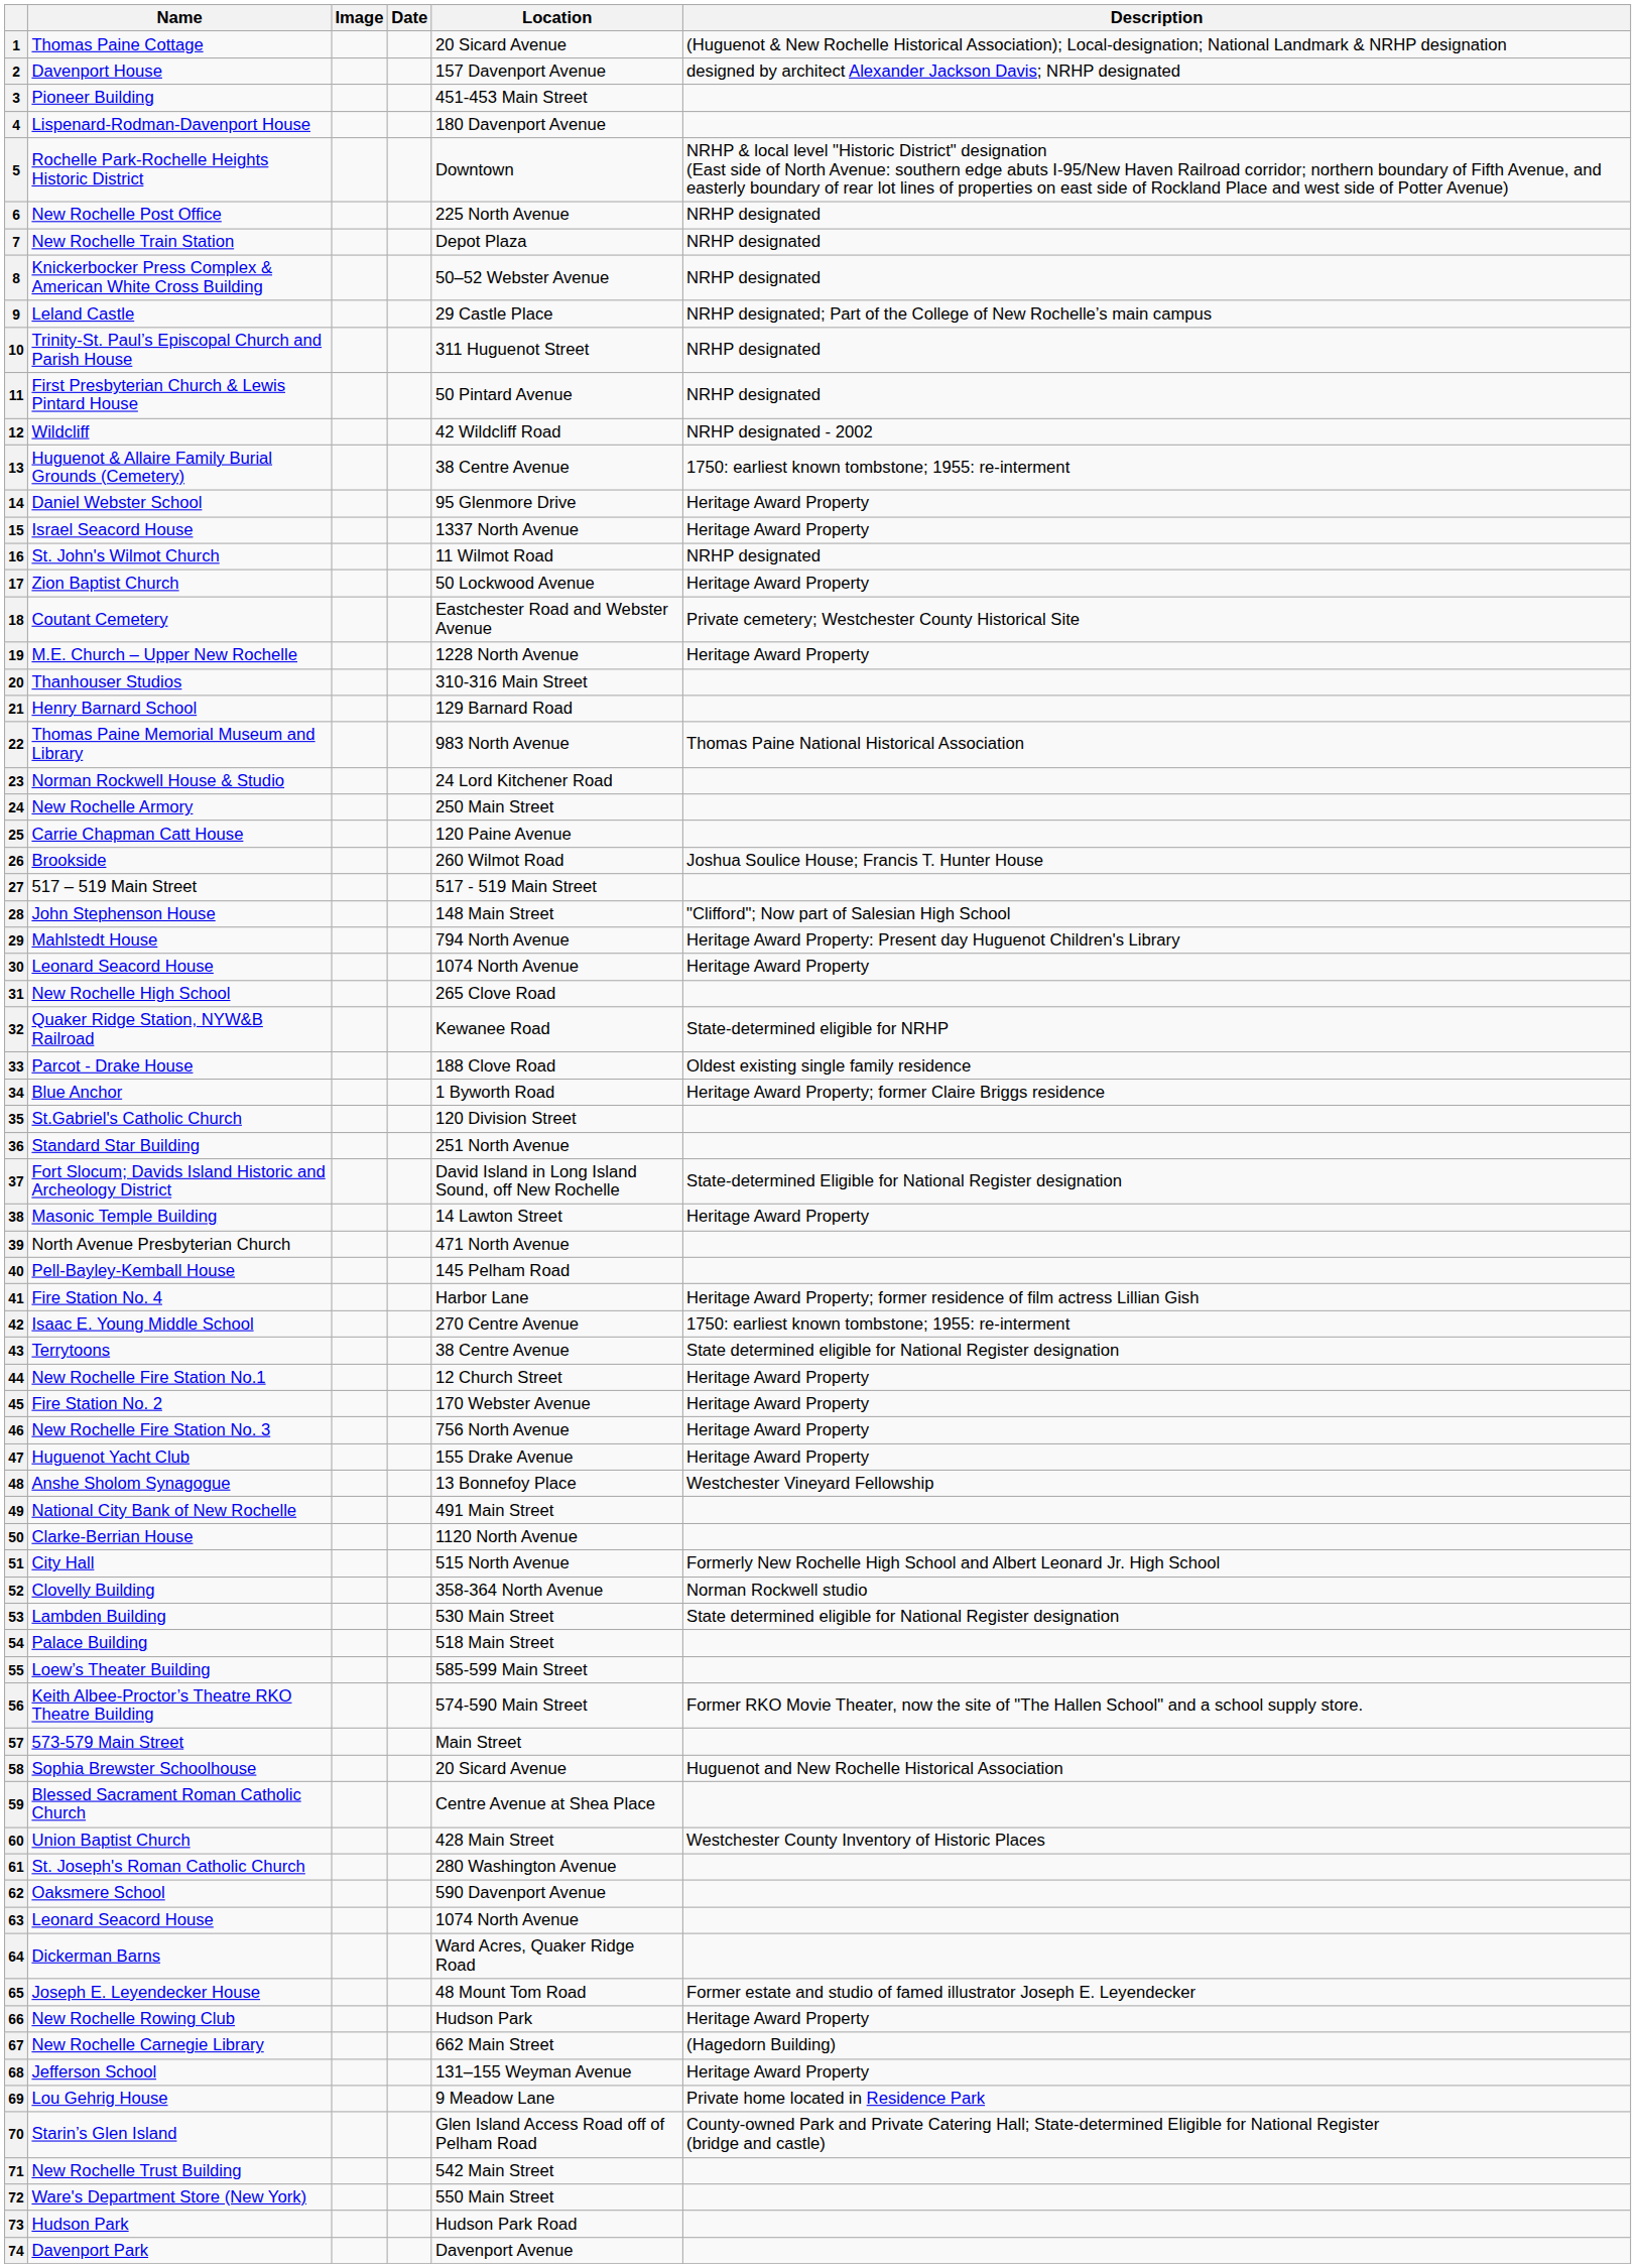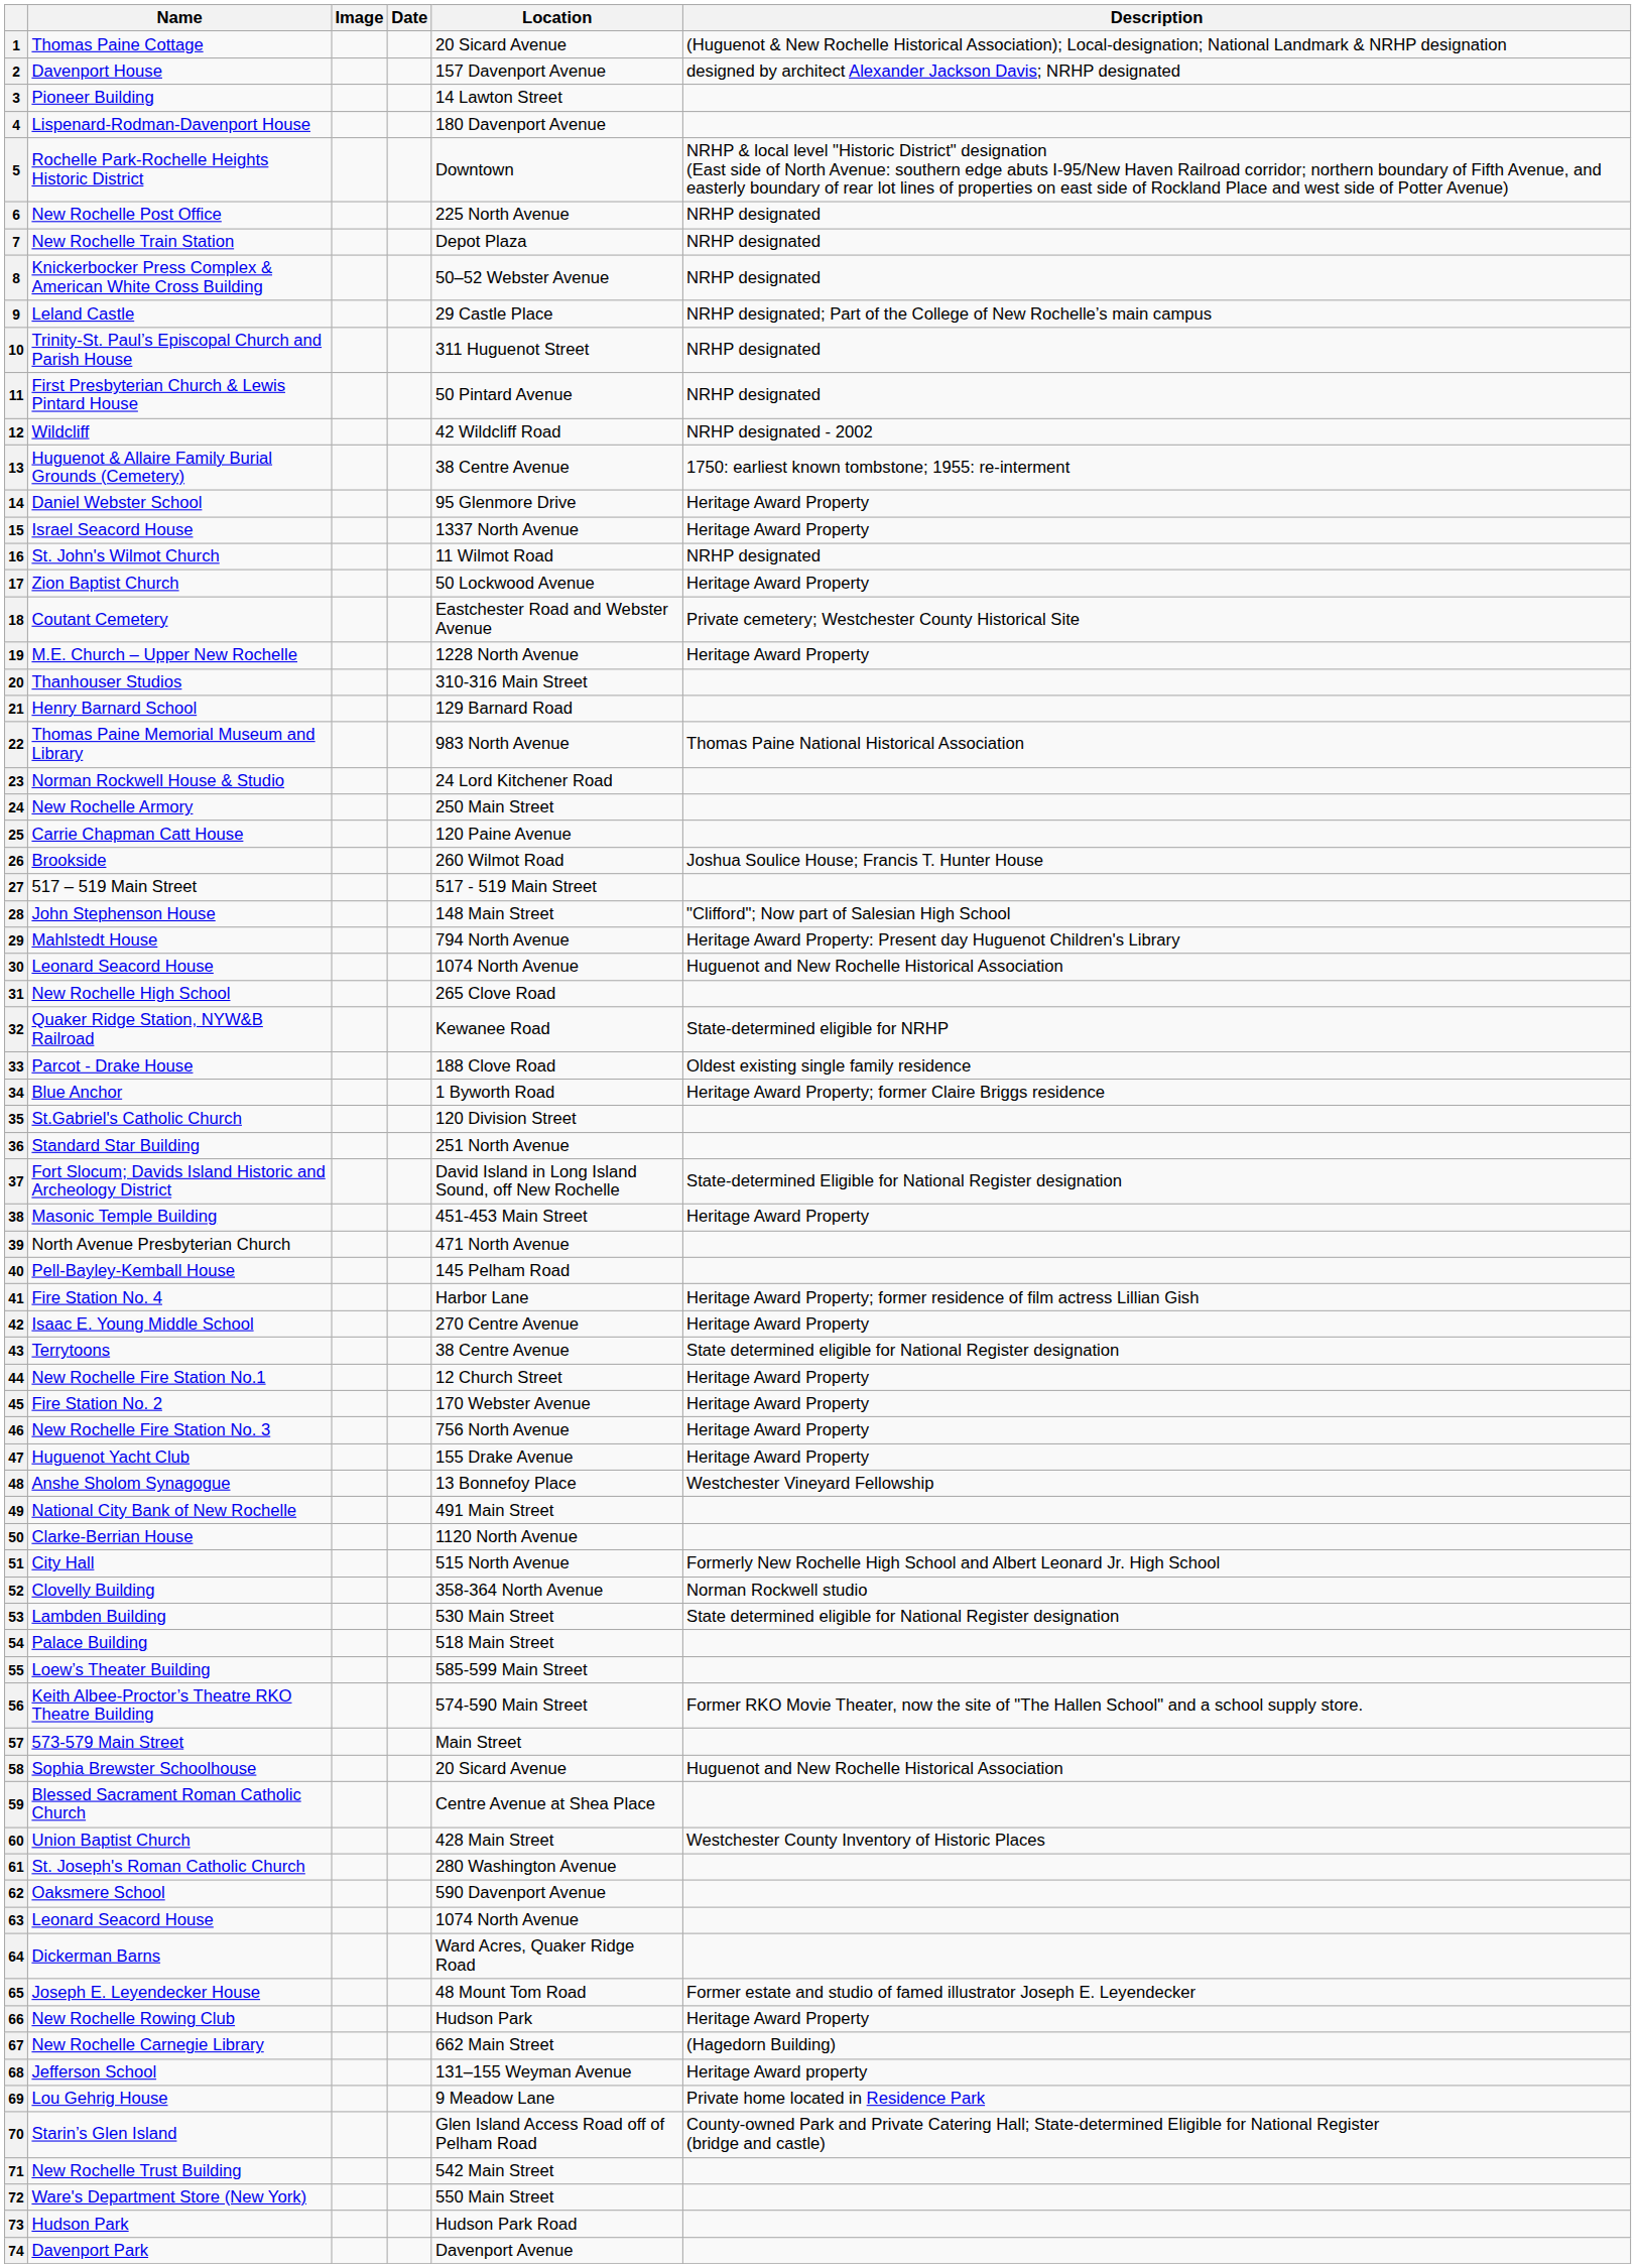3 | Location: 451-453 Main Street -> 14 Lawton Street
30 | Description: Heritage Award Property -> Huguenot and New Rochelle Historical Association
38 | Location: 14 Lawton Street -> 451-453 Main Street
42 | Description: 1750: earliest known tombstone; 1955: re-interment -> Heritage Award Property
68 | Description: Heritage Award Property -> Heritage Award property
